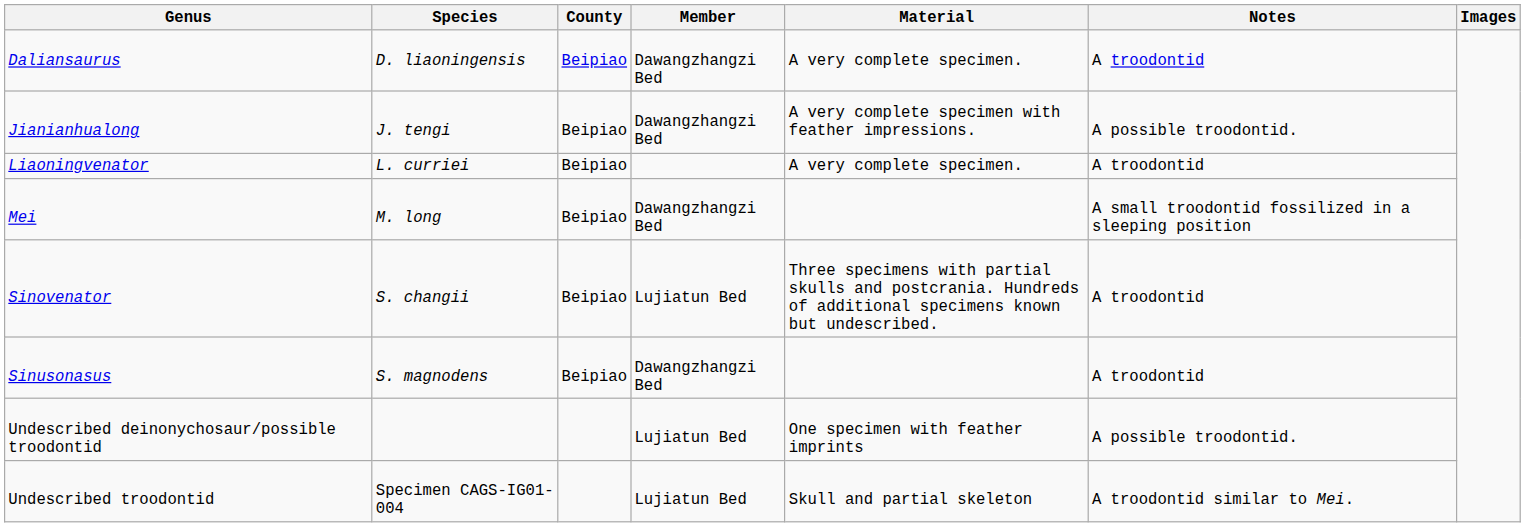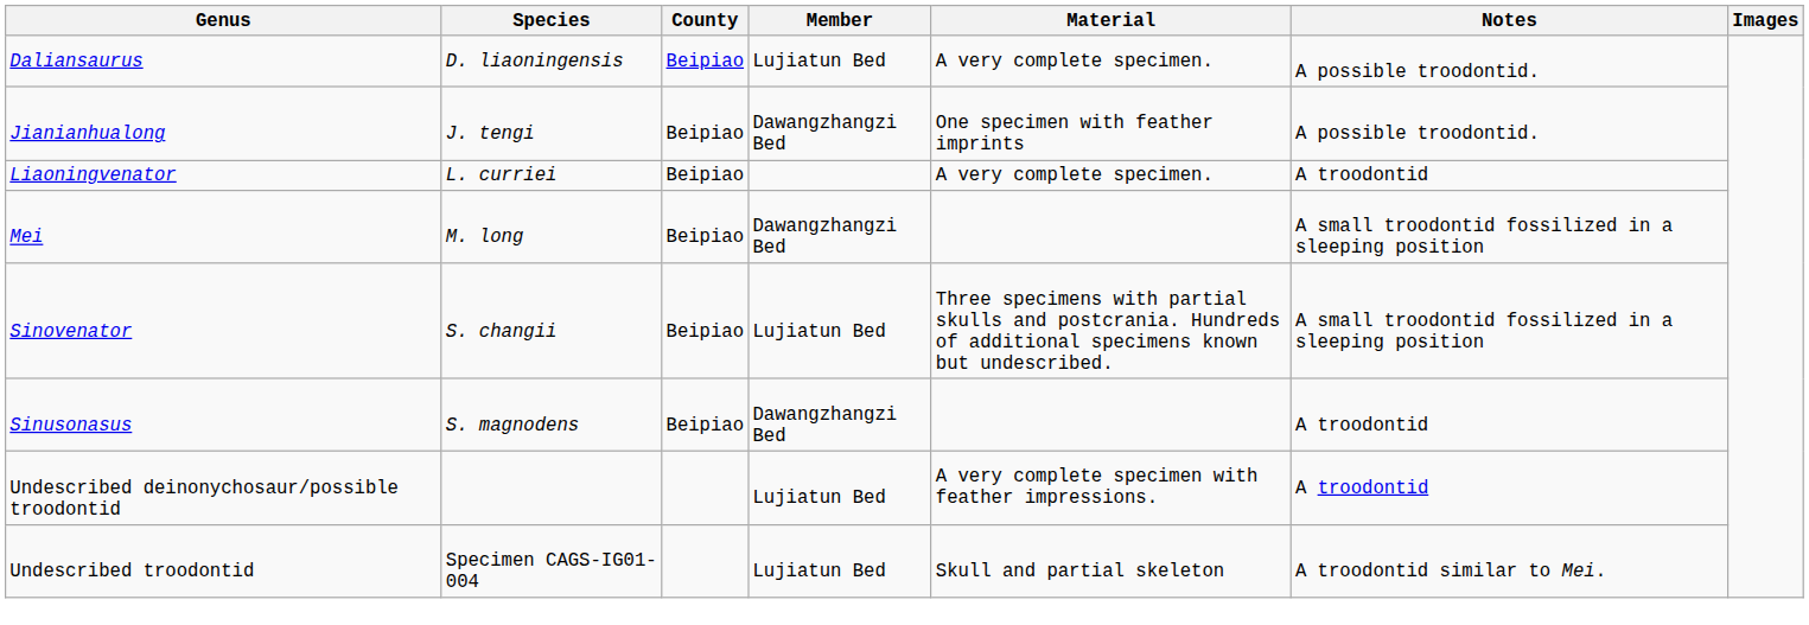Daliansaurus | Member: Dawangzhangzi Bed -> Lujiatun Bed
Daliansaurus | Notes: A troodontid -> A possible troodontid.
Jianianhualong | Material: A very complete specimen with feather impressions. -> One specimen with feather imprints
Sinovenator | Notes: A troodontid -> A small troodontid fossilized in a sleeping position
Undescribed deinonychosaur/possible troodontid | Material: One specimen with feather imprints -> A very complete specimen with feather impressions.
Undescribed deinonychosaur/possible troodontid | Notes: A possible troodontid. -> A troodontid
